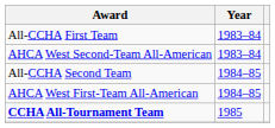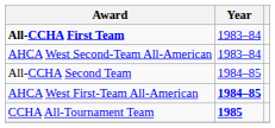row 2 | Award: normal -> bold
row 5 | Year: normal -> bold
row 6 | Award: bold -> normal
row 6 | Year: normal -> bold
